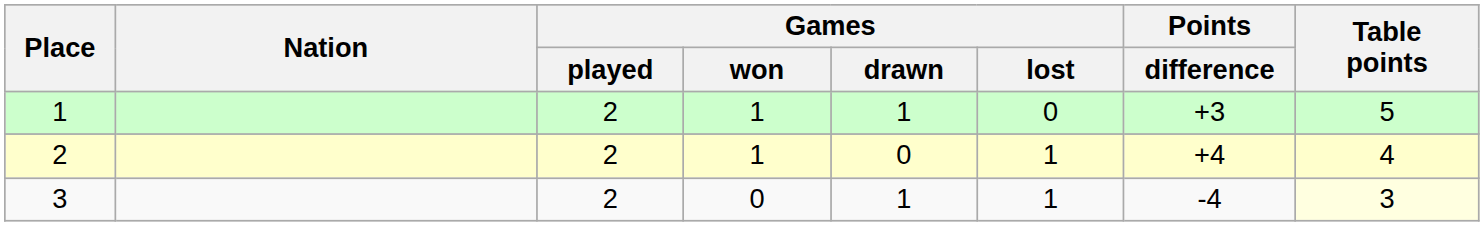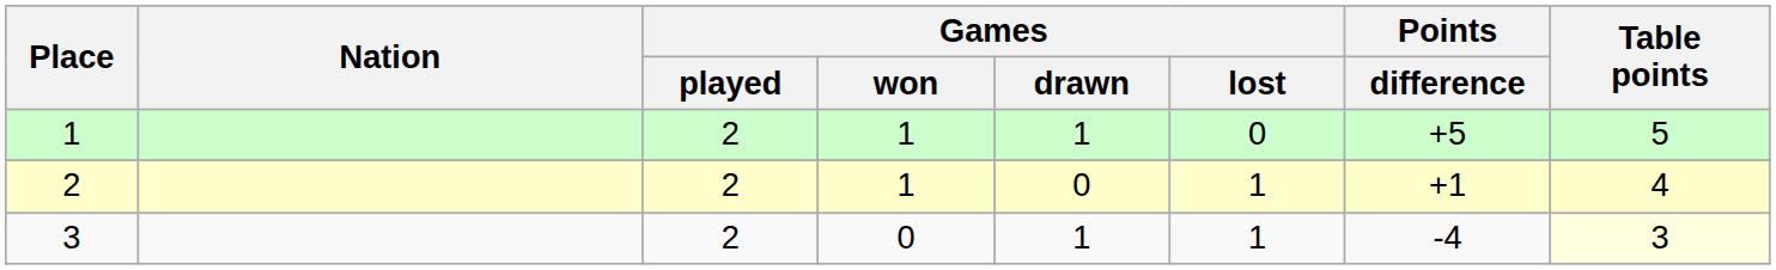row 3 | Points / difference: +3 -> +5
row 4 | Points / difference: +4 -> +1
